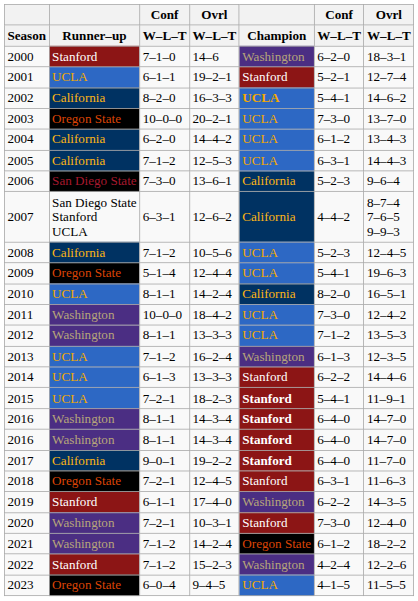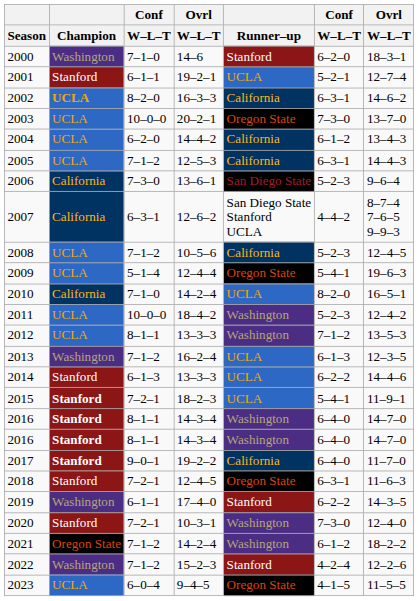columns swapped: Champion <-> Runner–up
2002 | column 6: 5–4–1 -> 6–3–1
2010 | column 3: 8–1–1 -> 7–1–0
2011 | column 6: 7–3–0 -> 5–2–3
